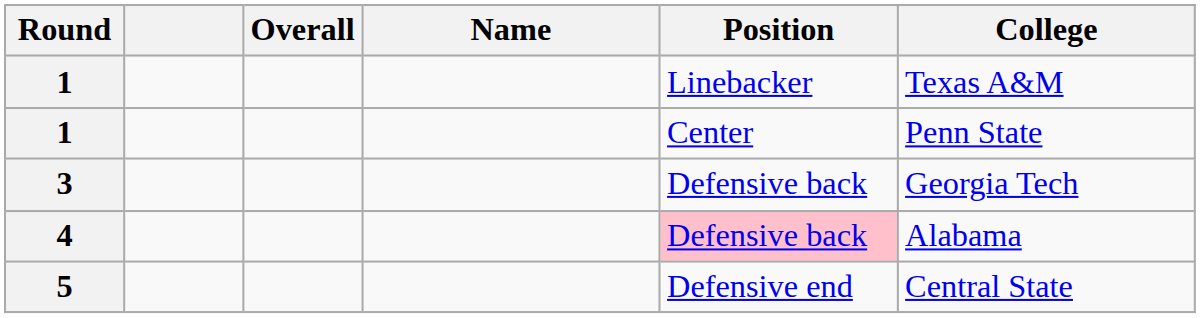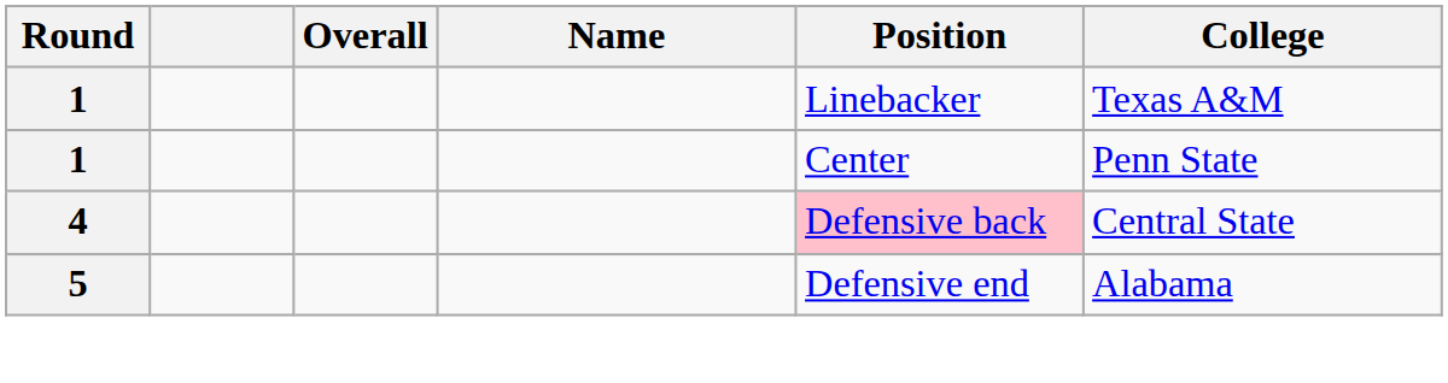- row: 3 | Defensive back | Georgia Tech
4 | College: Alabama -> Central State
5 | College: Central State -> Alabama
